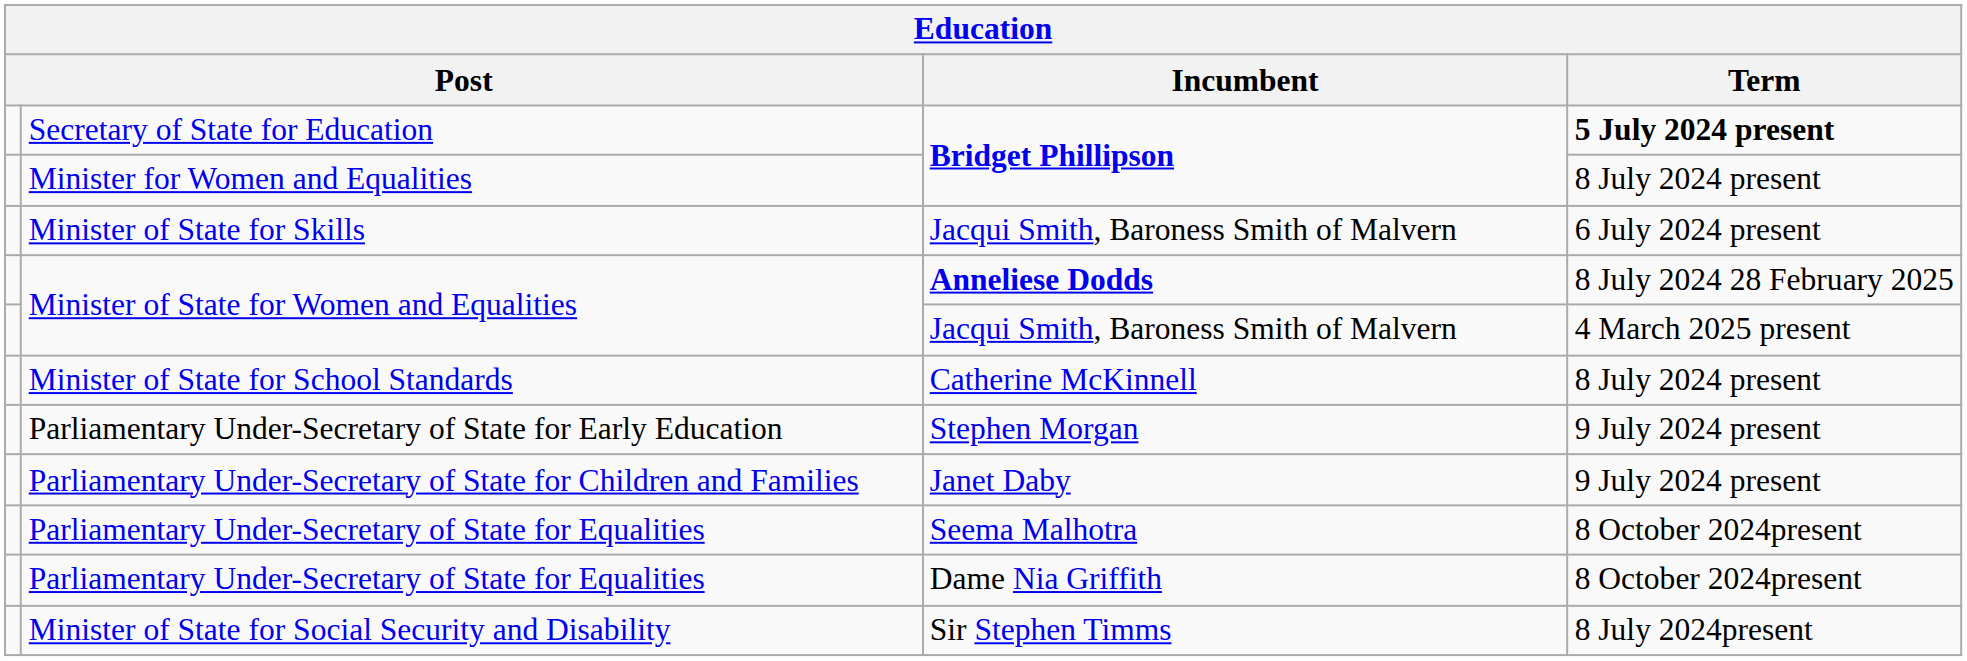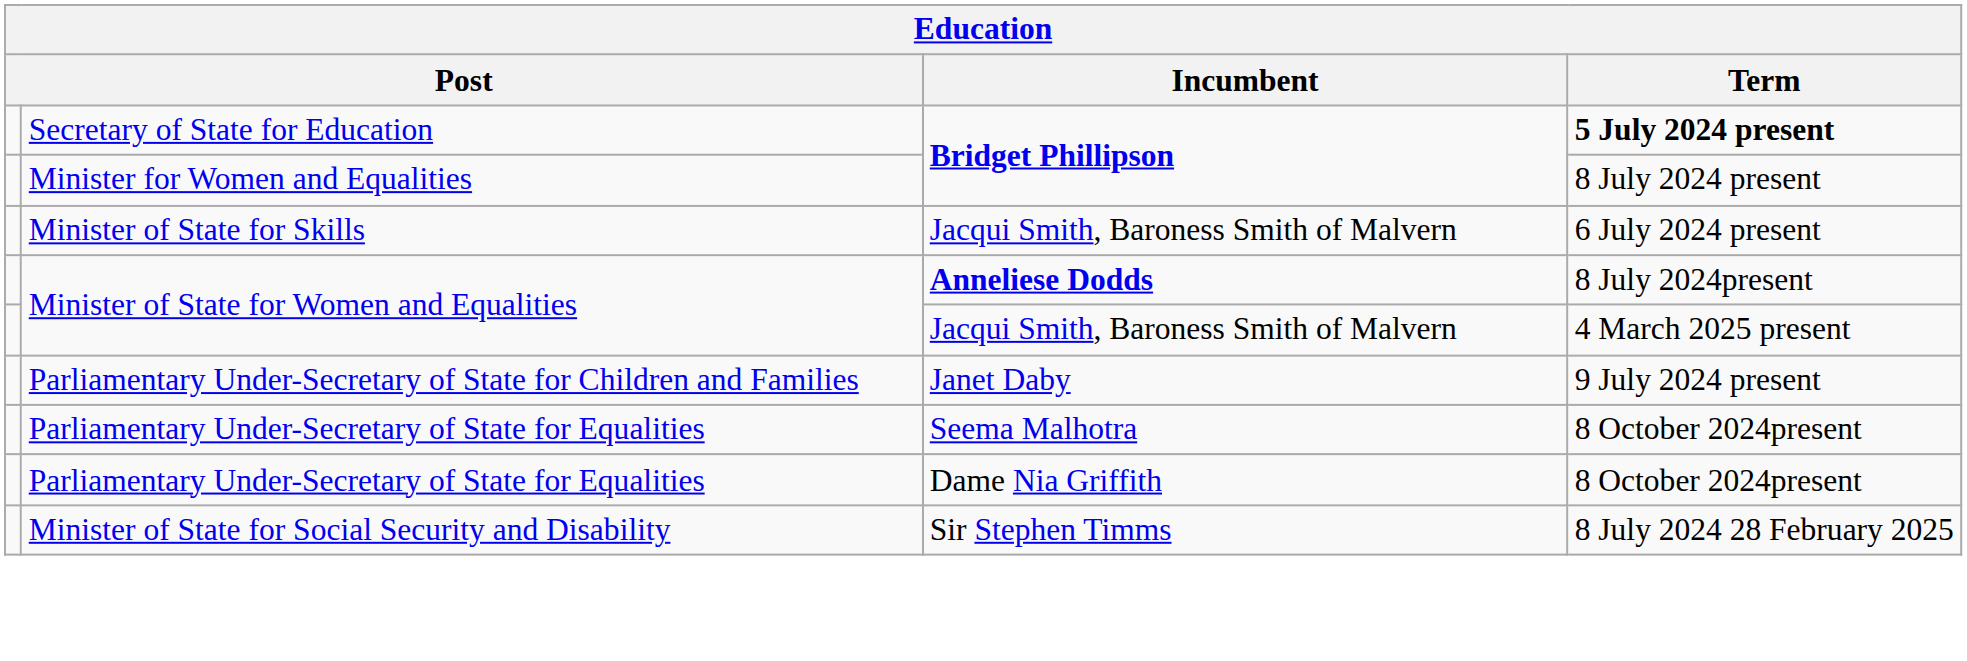Minister of State for Women and Equalities / Anneliese Dodds | Term: 8 July 2024 28 February 2025 -> 8 July 2024present
- row: Minister of State for School Standards | Catherine McKinnell | 8 July 2024 present
- row: Parliamentary Under-Secretary of State for Early Education | Stephen Morgan | 9 July 2024 present
Minister of State for Social Security and Disability | Term: 8 July 2024present -> 8 July 2024 28 February 2025
